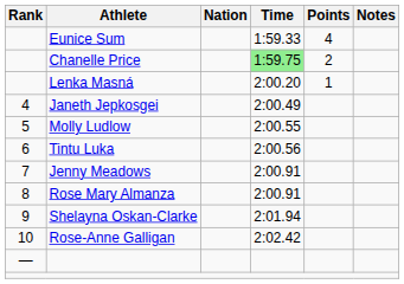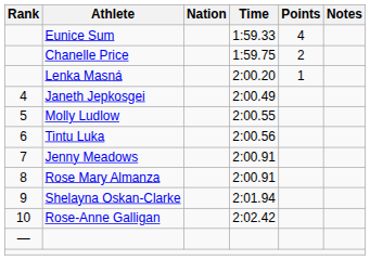Chanelle Price | Time: lightgreen background -> no background
